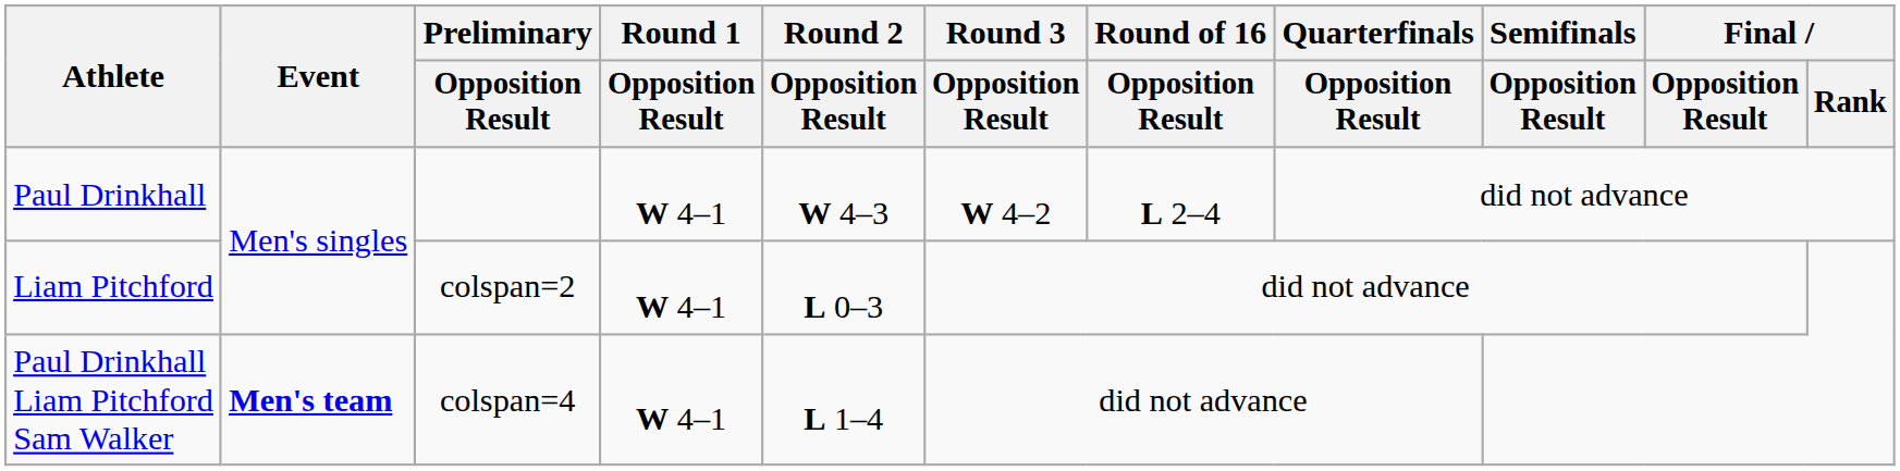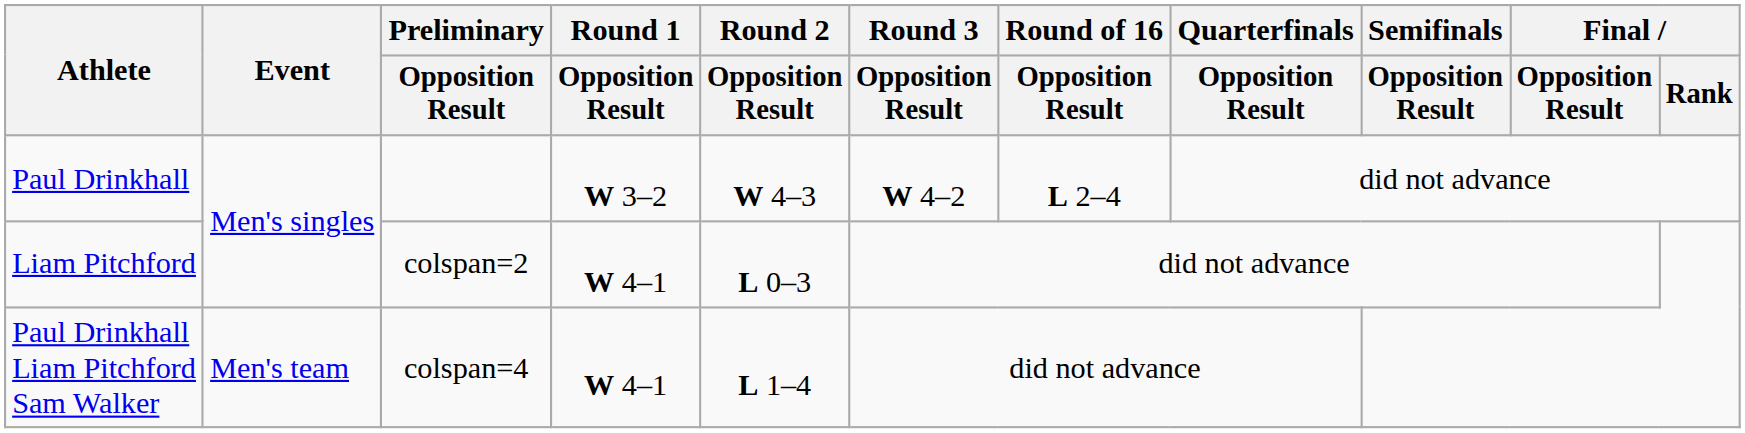Paul Drinkhall | Round 1 / Opposition Result: W 4–1 -> W 3–2
Paul Drinkhall Liam Pitchford Sam Walker | Event: bold -> normal
